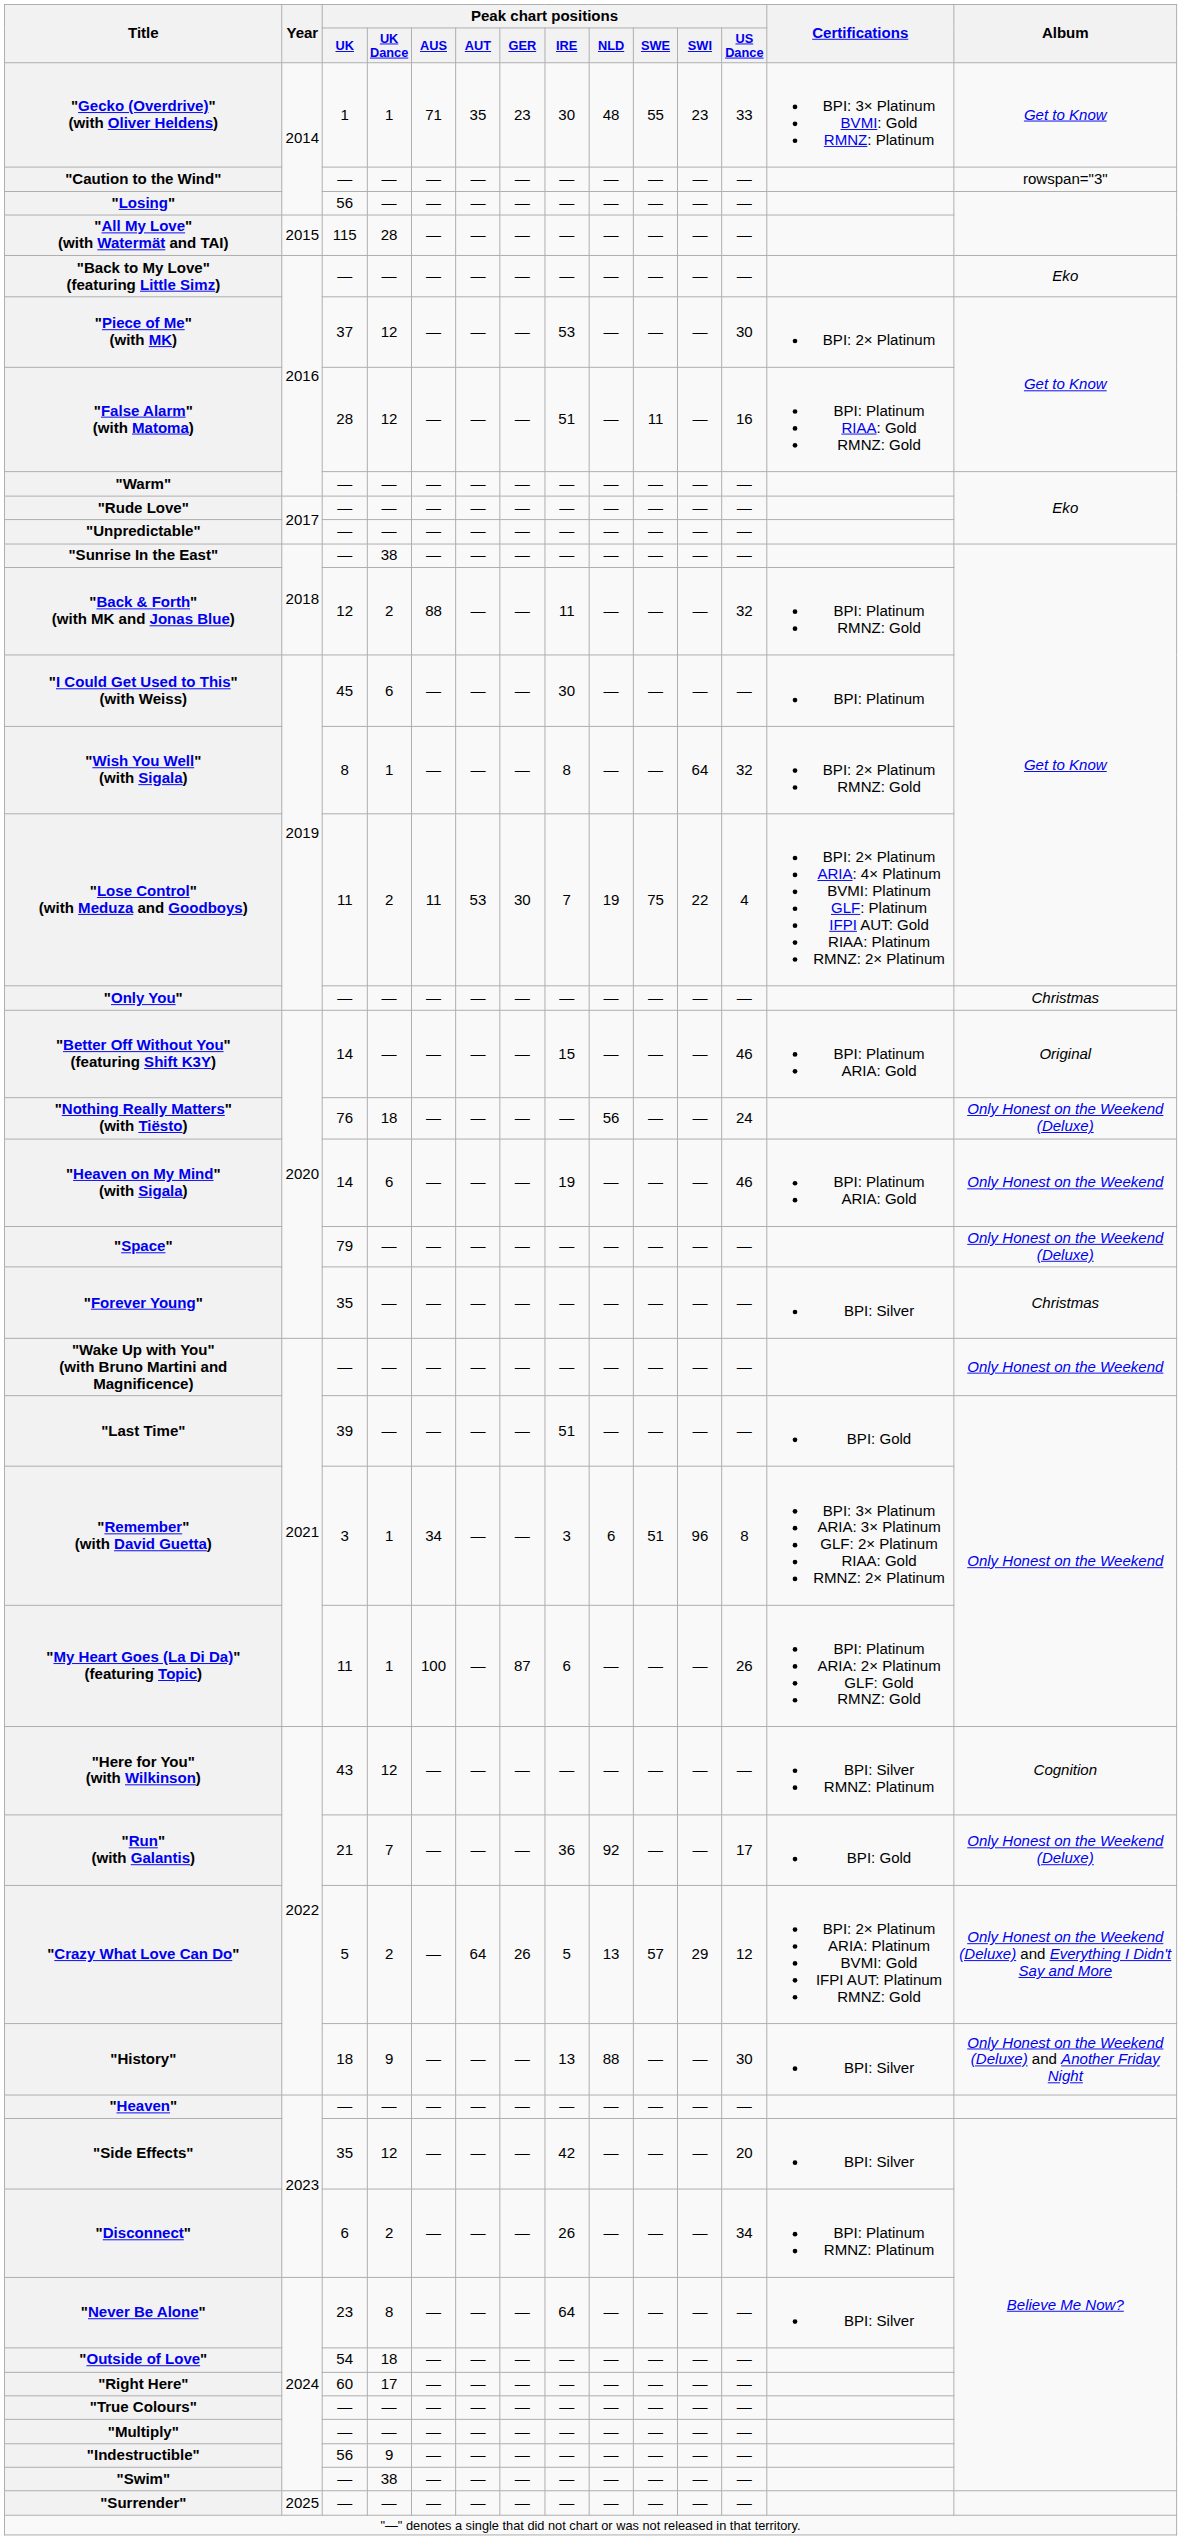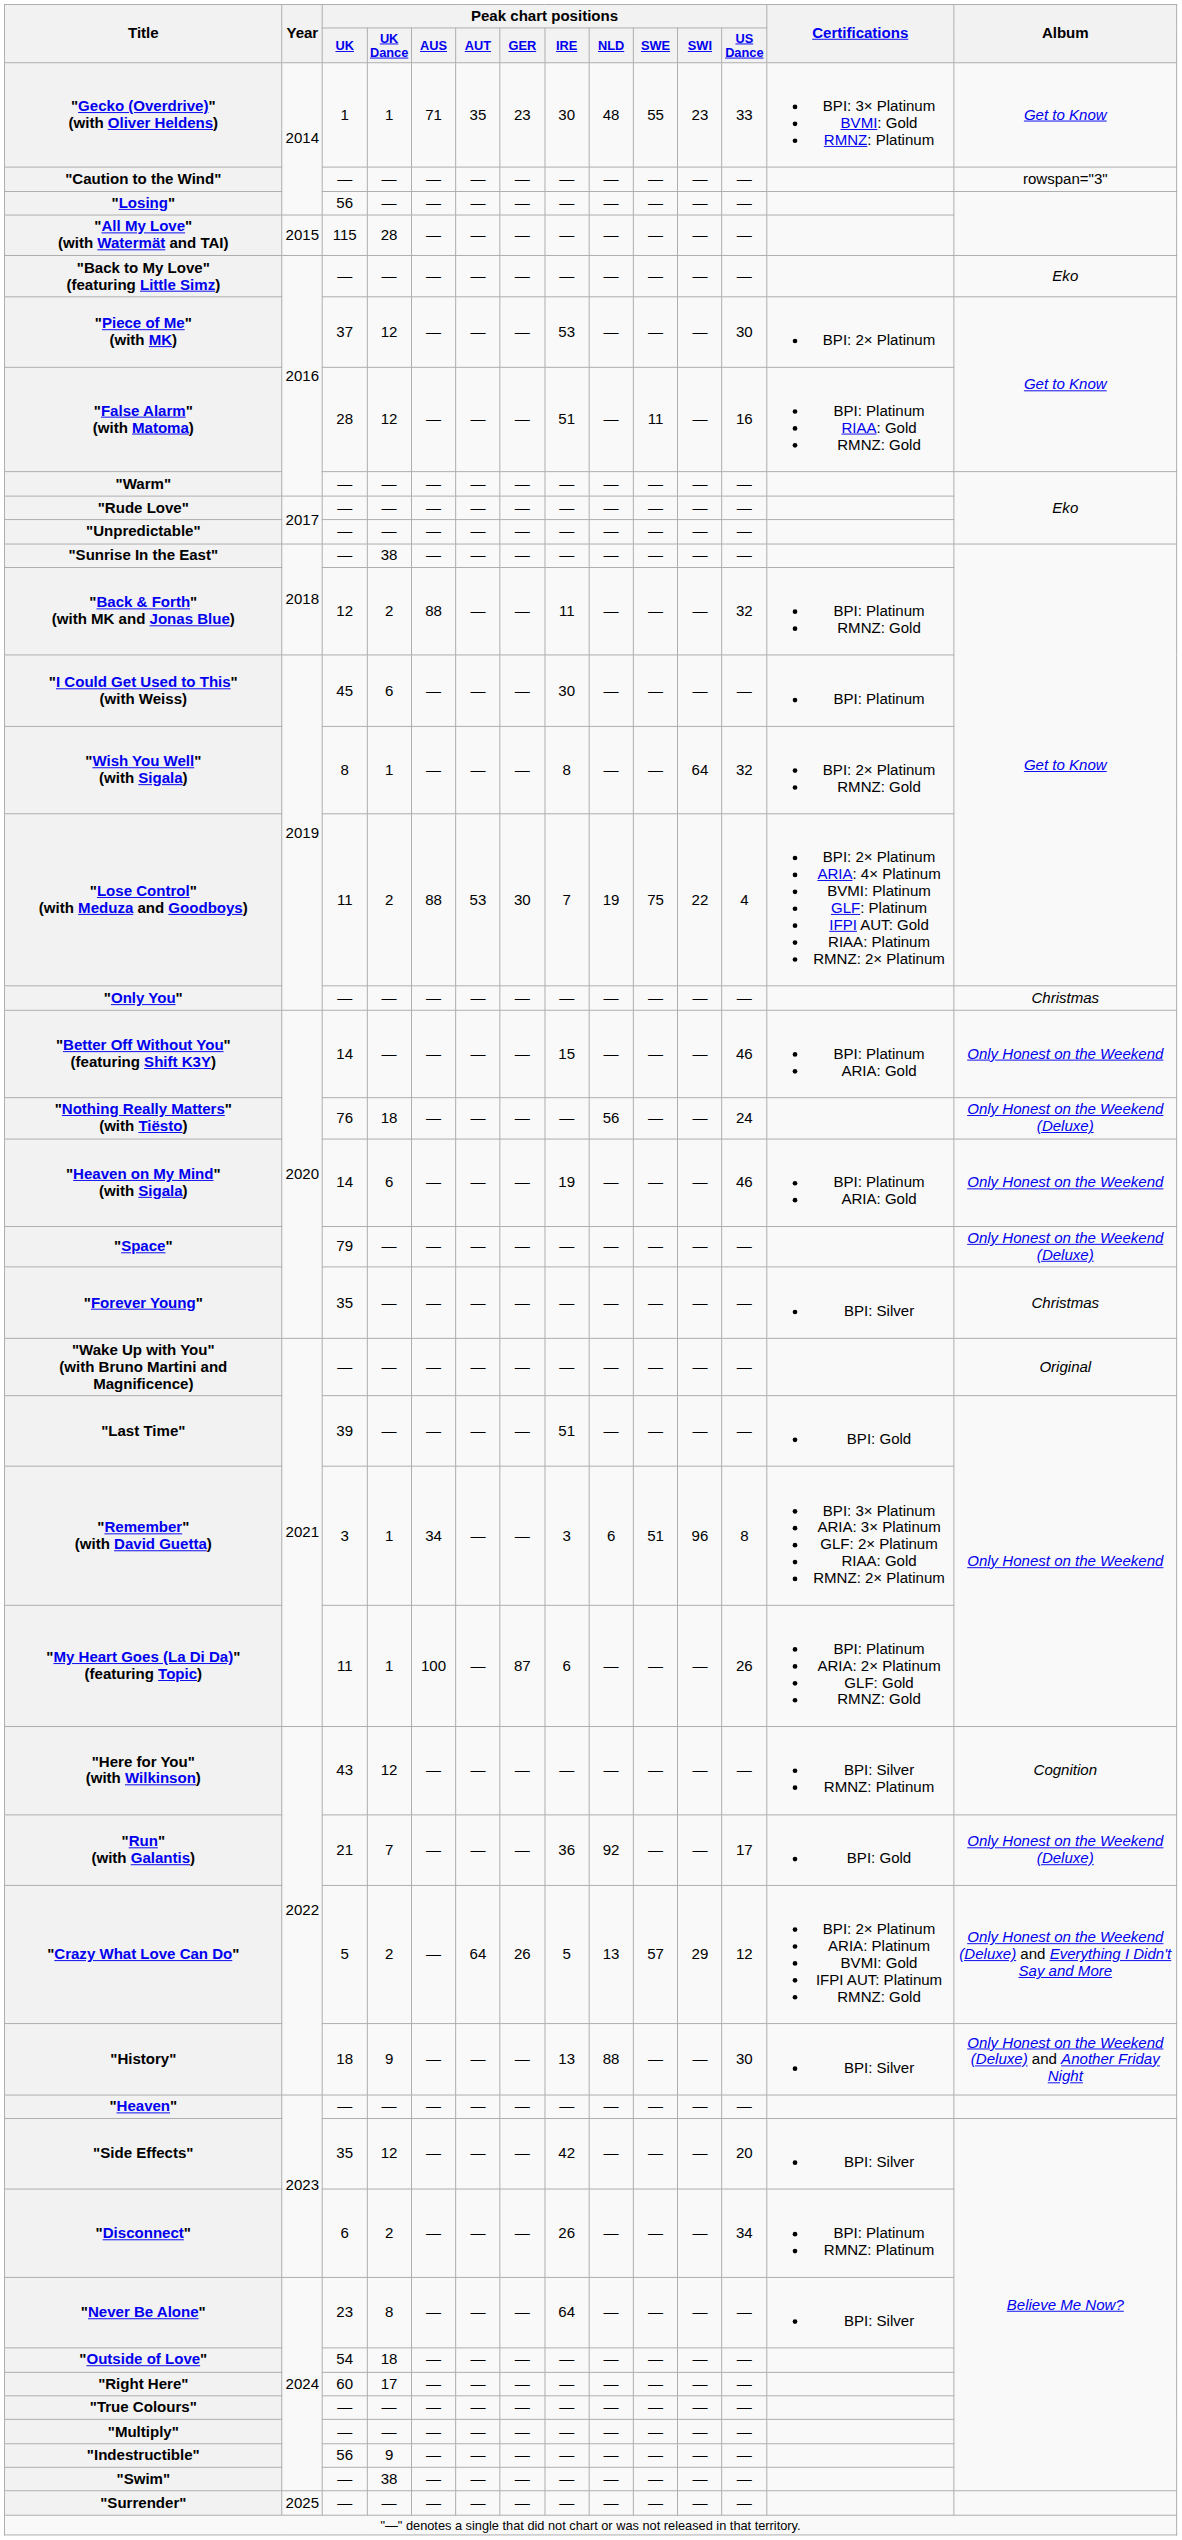"Lose Control" (with Meduza and Goodboys) | Peak chart positions / AUS: 11 -> 88
"Better Off Without You" (featuring Shift K3Y) | Album: Original -> Only Honest on the Weekend
"Wake Up with You" (with Bruno Martini and Magnificence) | Album: Only Honest on the Weekend -> Original
